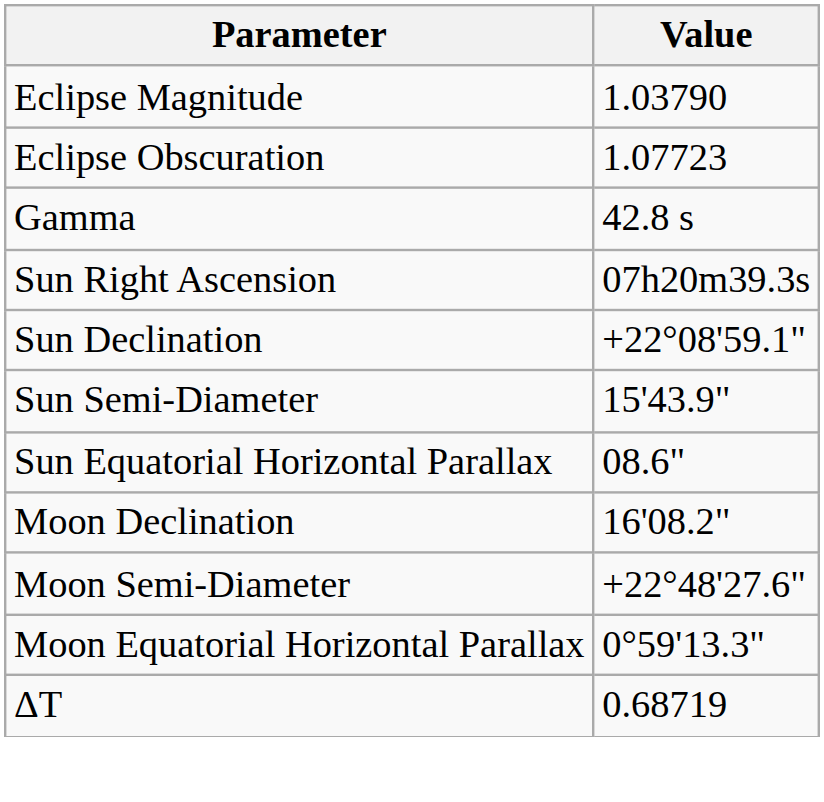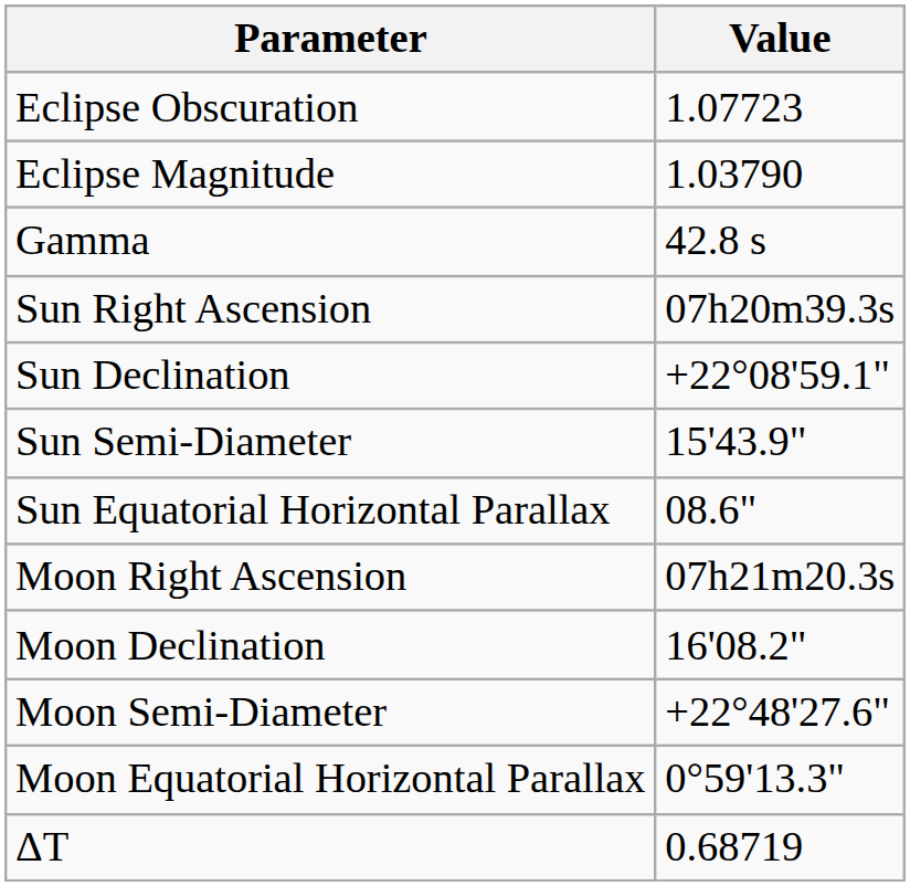rows swapped: Eclipse Magnitude <-> Eclipse Obscuration
+ row: Moon Right Ascension | 07h21m20.3s
